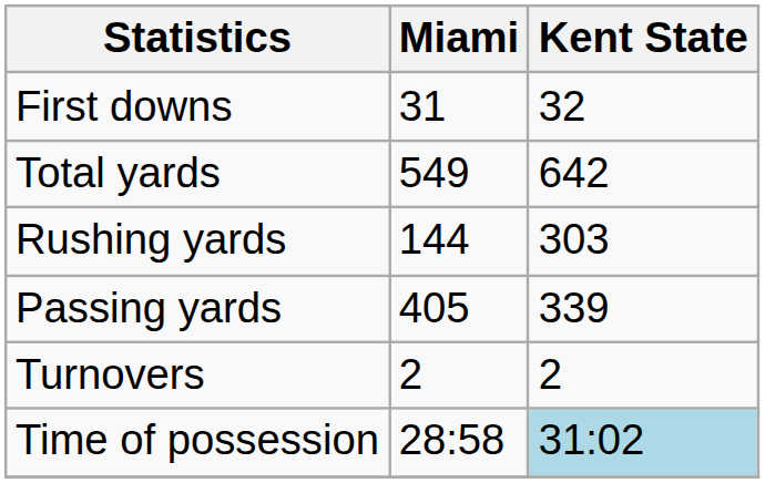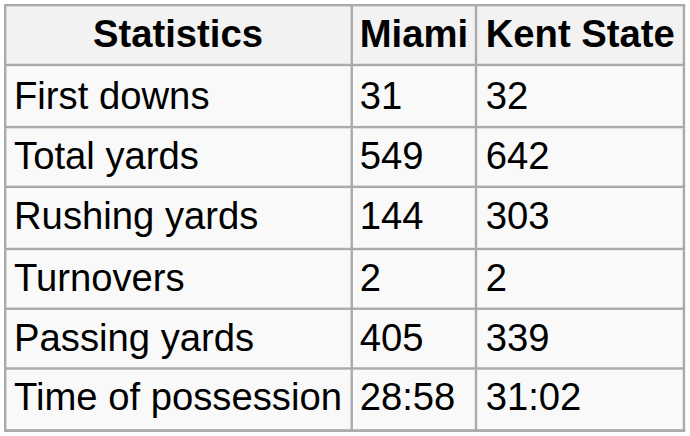rows swapped: Passing yards <-> Turnovers
Time of possession | Kent State: lightblue background -> no background
